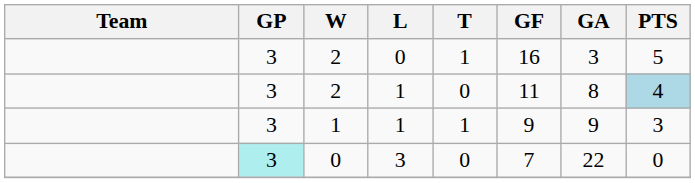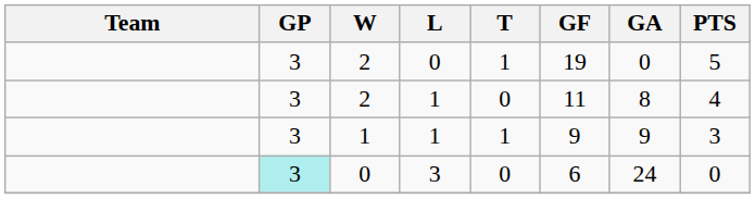row 2 | GF: 16 -> 19
row 2 | GA: 3 -> 0
row 3 | PTS: lightblue background -> no background
row 5 | GF: 7 -> 6
row 5 | GA: 22 -> 24
